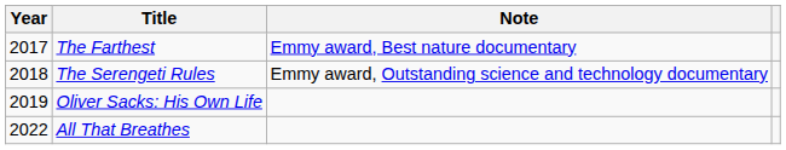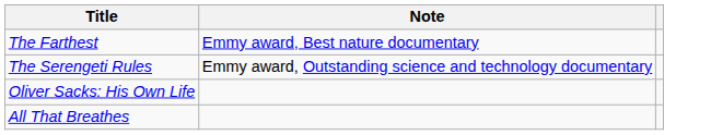- column: Year | 2017 | 2018 | 2019 | 2022
